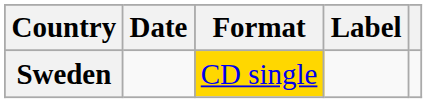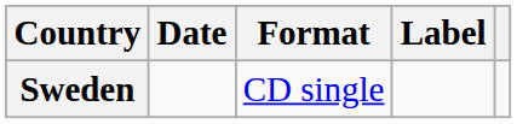Sweden | Format: gold background -> no background
